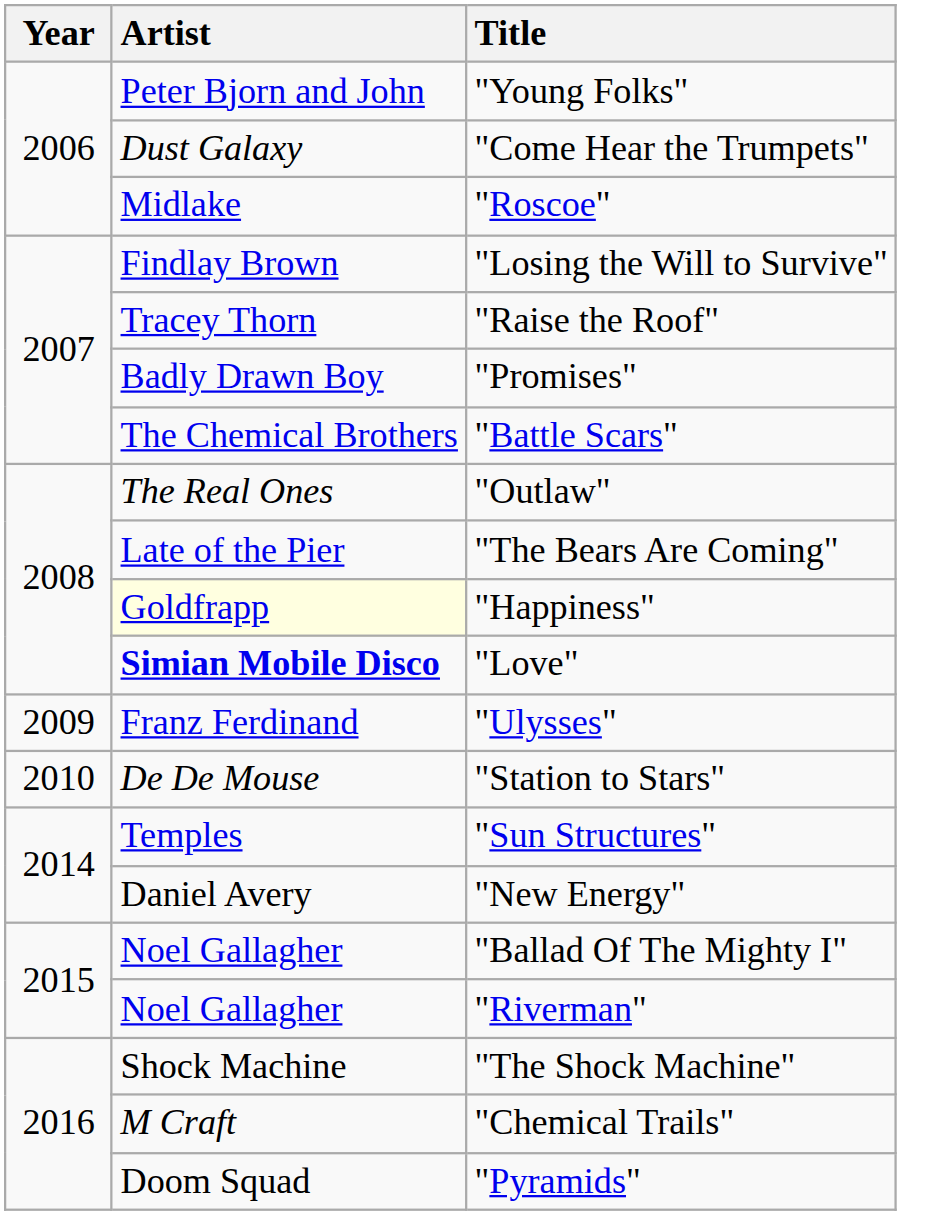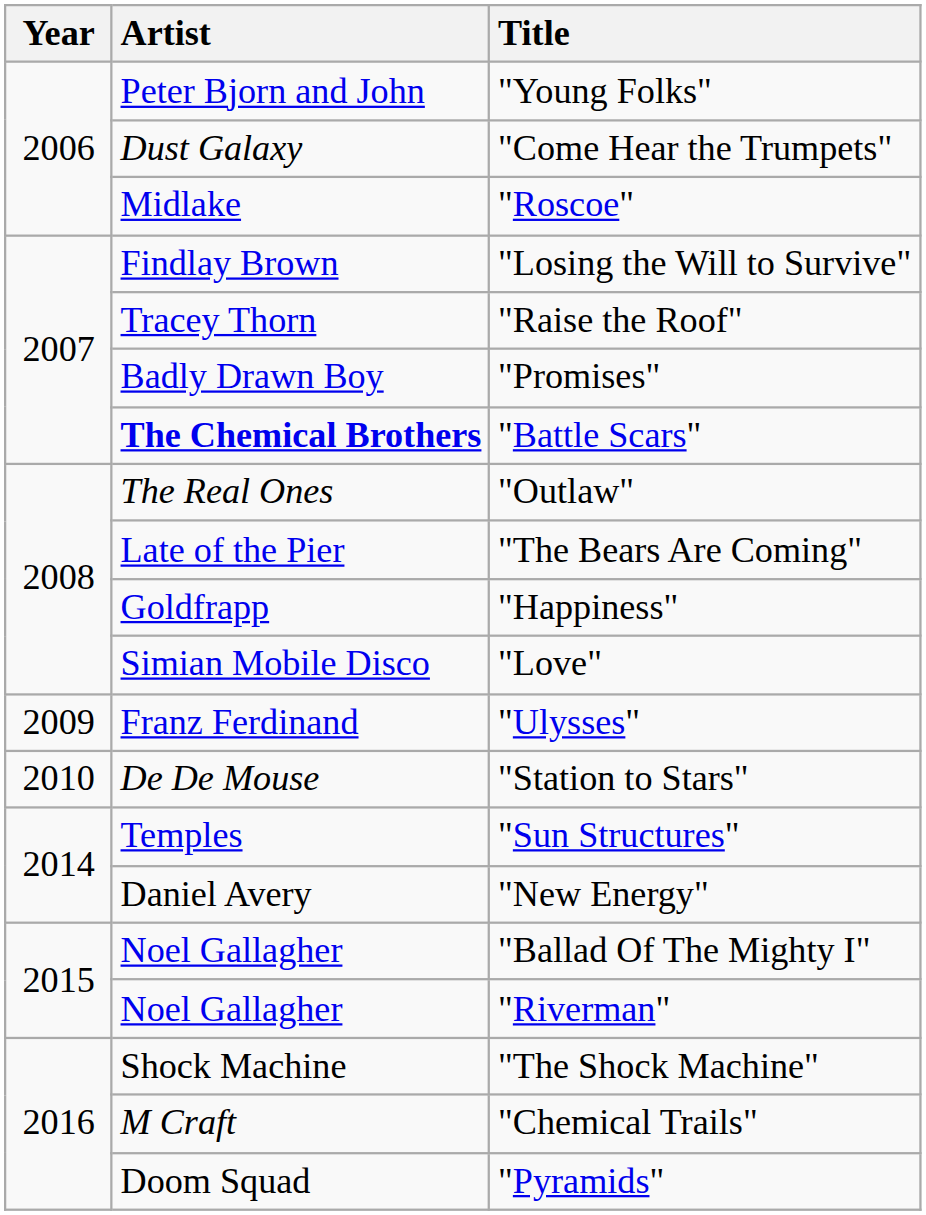"Battle Scars" | Artist: normal -> bold
"Happiness" | Artist: lightyellow background -> no background
"Love" | Artist: bold -> normal
